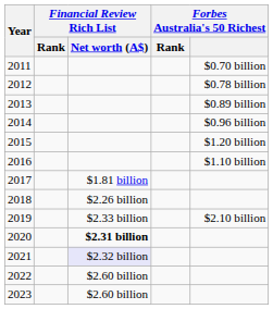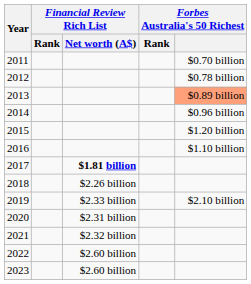2013 | Forbes Australia's 50 Richest: no background -> lightsalmon background
2017 | Financial Review Rich List / Net worth (A$): normal -> bold
2020 | Financial Review Rich List / Net worth (A$): bold -> normal
2021 | Financial Review Rich List / Net worth (A$): lavender background -> no background
